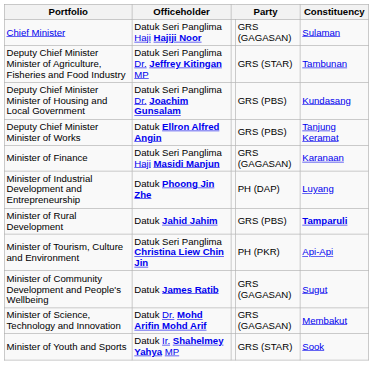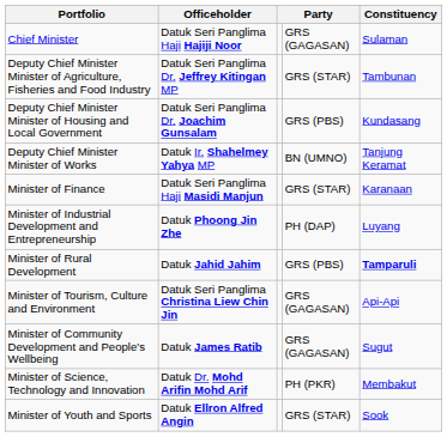Deputy Chief Minister Minister of Works | Officeholder: Datuk Ellron Alfred Angin -> Datuk Ir. Shahelmey Yahya MP
Deputy Chief Minister Minister of Works | column 4: GRS (PBS) -> BN (UMNO)
Minister of Finance | column 4: GRS (GAGASAN) -> GRS (STAR)
Minister of Tourism, Culture and Environment | column 4: PH (PKR) -> GRS (GAGASAN)
Minister of Science, Technology and Innovation | column 4: GRS (GAGASAN) -> PH (PKR)
Minister of Youth and Sports | Officeholder: Datuk Ir. Shahelmey Yahya MP -> Datuk Ellron Alfred Angin
